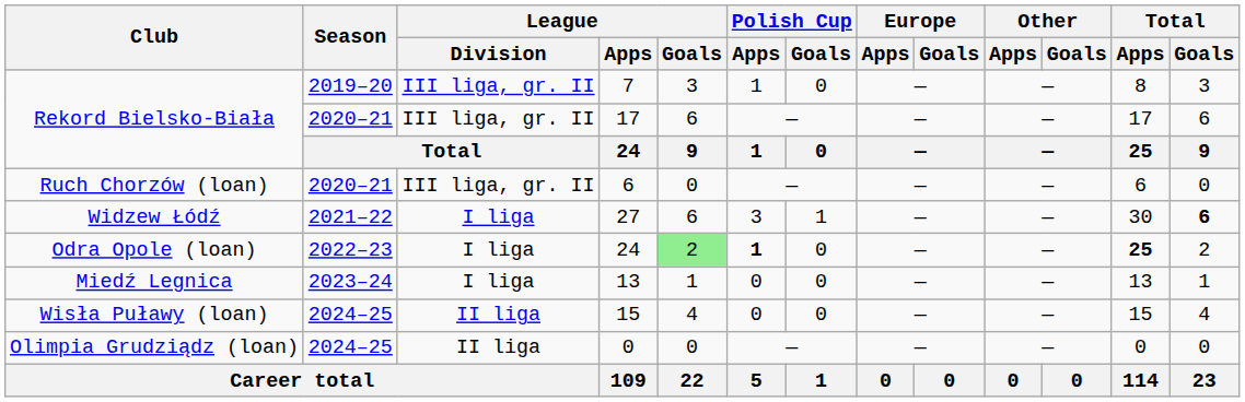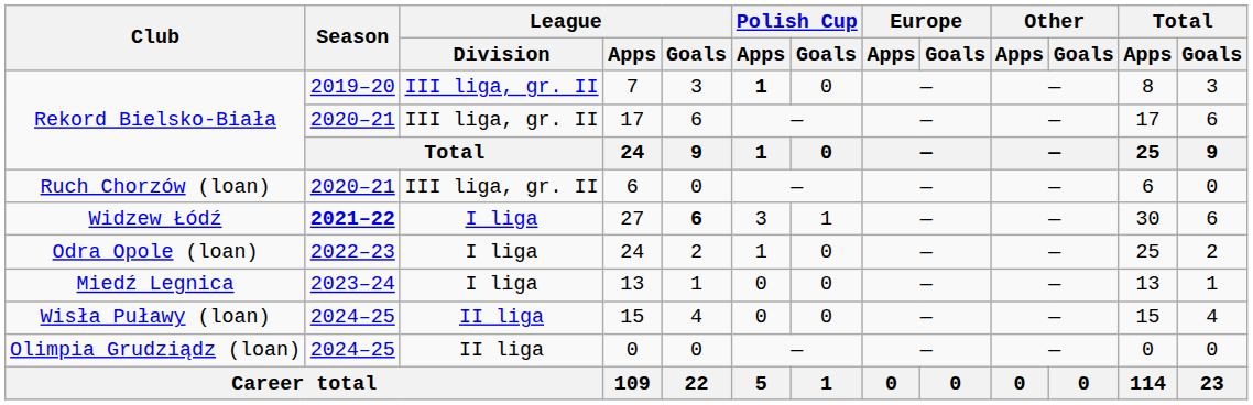7 | Polish Cup / Apps: normal -> bold
27 | Season: normal -> bold
27 | League / Goals: normal -> bold
27 | Total / Goals: bold -> normal
Odra Opole (loan) / 24 | League / Goals: lightgreen background -> no background
Odra Opole (loan) / 24 | Polish Cup / Apps: bold -> normal
Odra Opole (loan) / 24 | Total / Apps: bold -> normal
